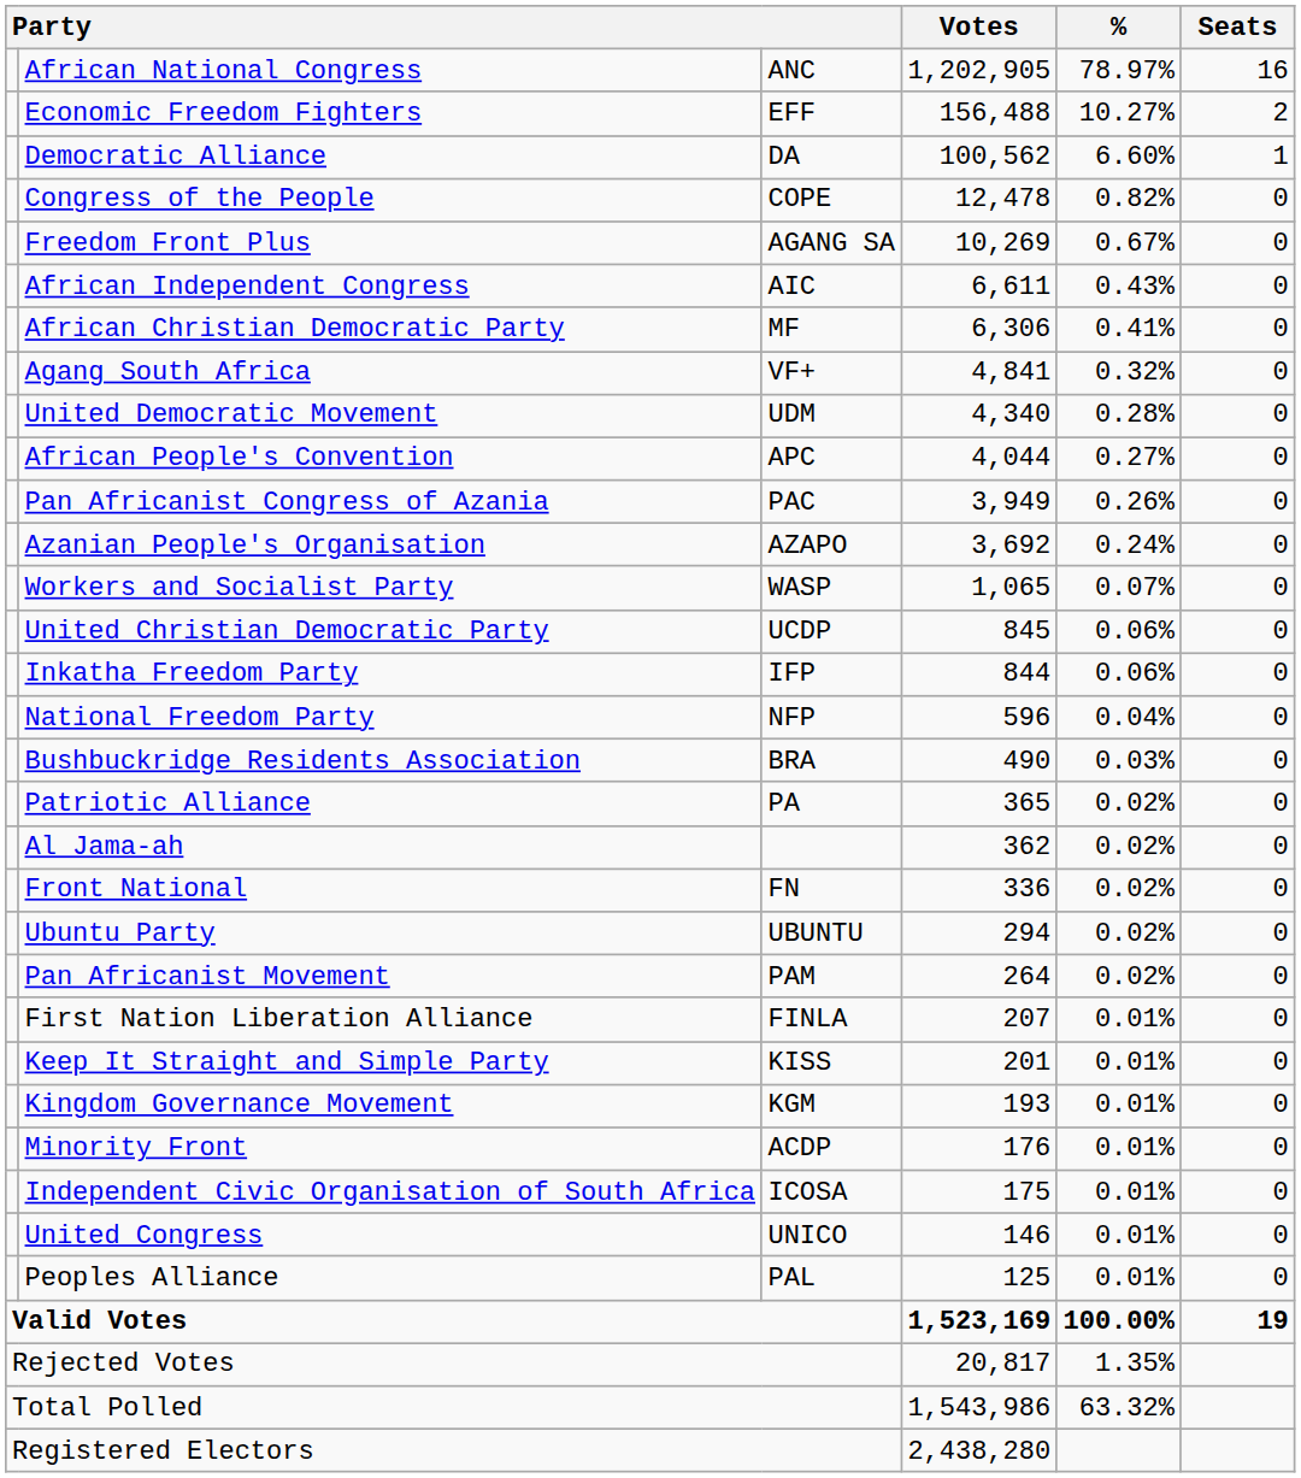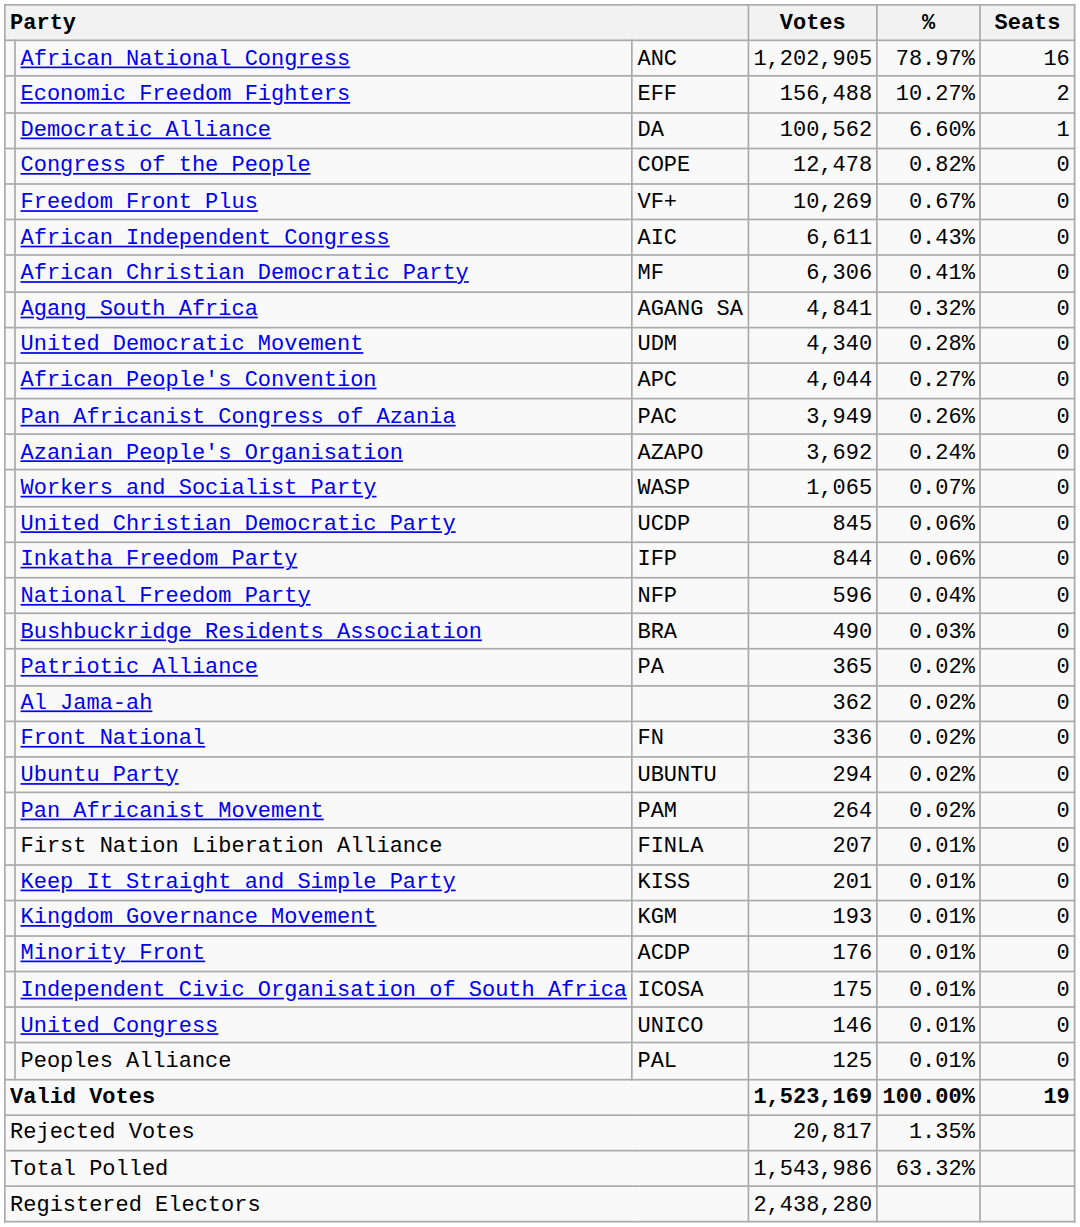Freedom Front Plus | column 3: AGANG SA -> VF+
Agang South Africa | column 3: VF+ -> AGANG SA
